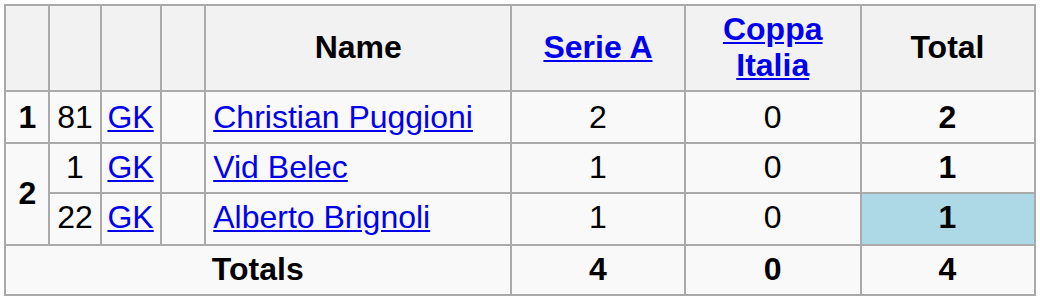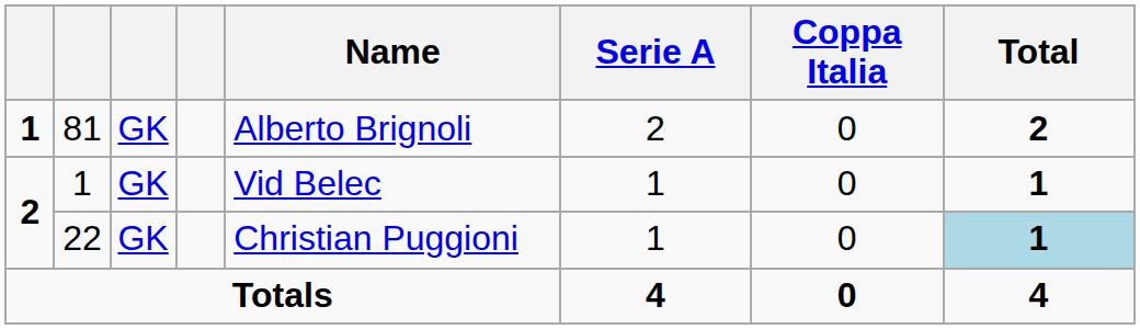81 | Name: Christian Puggioni -> Alberto Brignoli
22 | Name: Alberto Brignoli -> Christian Puggioni
